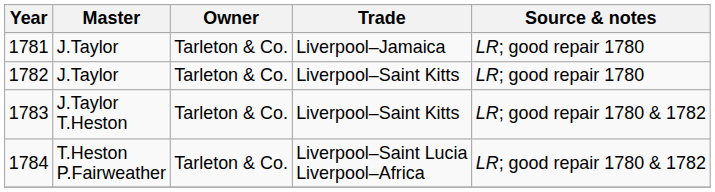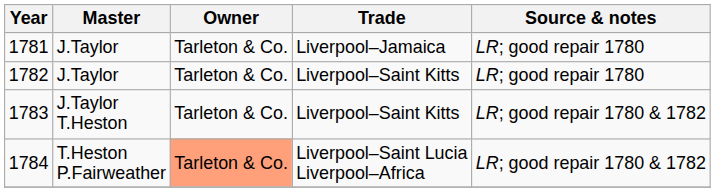1784 | Owner: no background -> lightsalmon background
